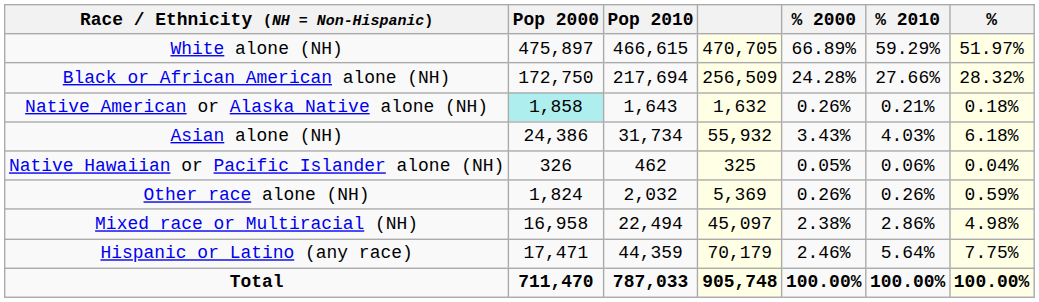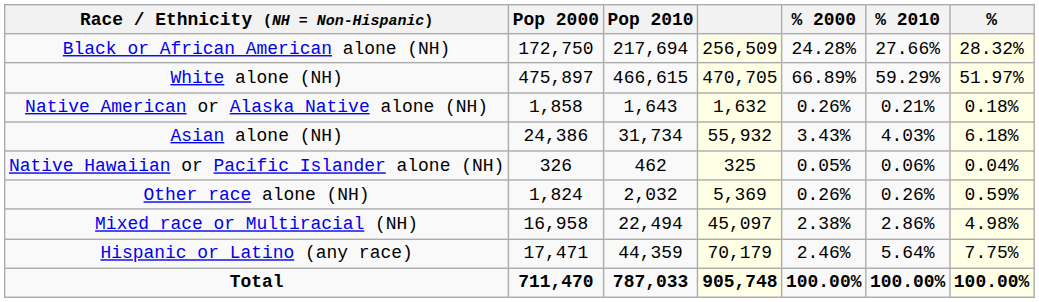rows swapped: White alone (NH) <-> Black or African American alone (NH)
Native American or Alaska Native alone (NH) | Pop 2000: paleturquoise background -> no background
